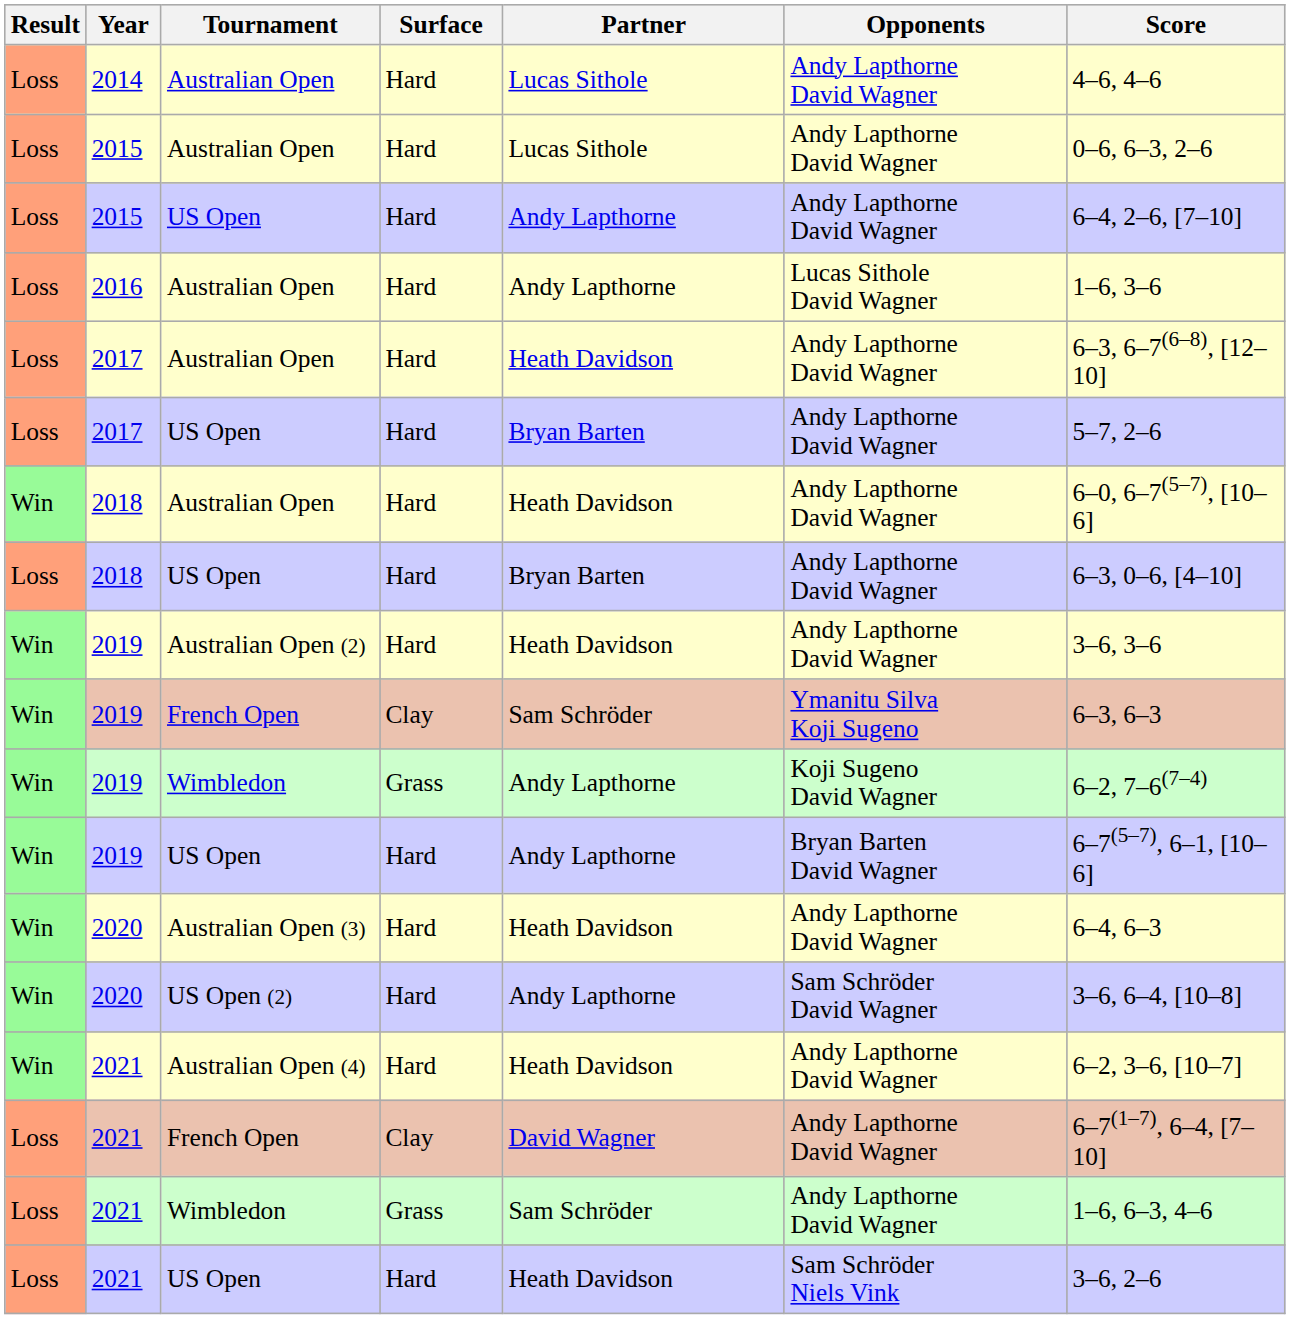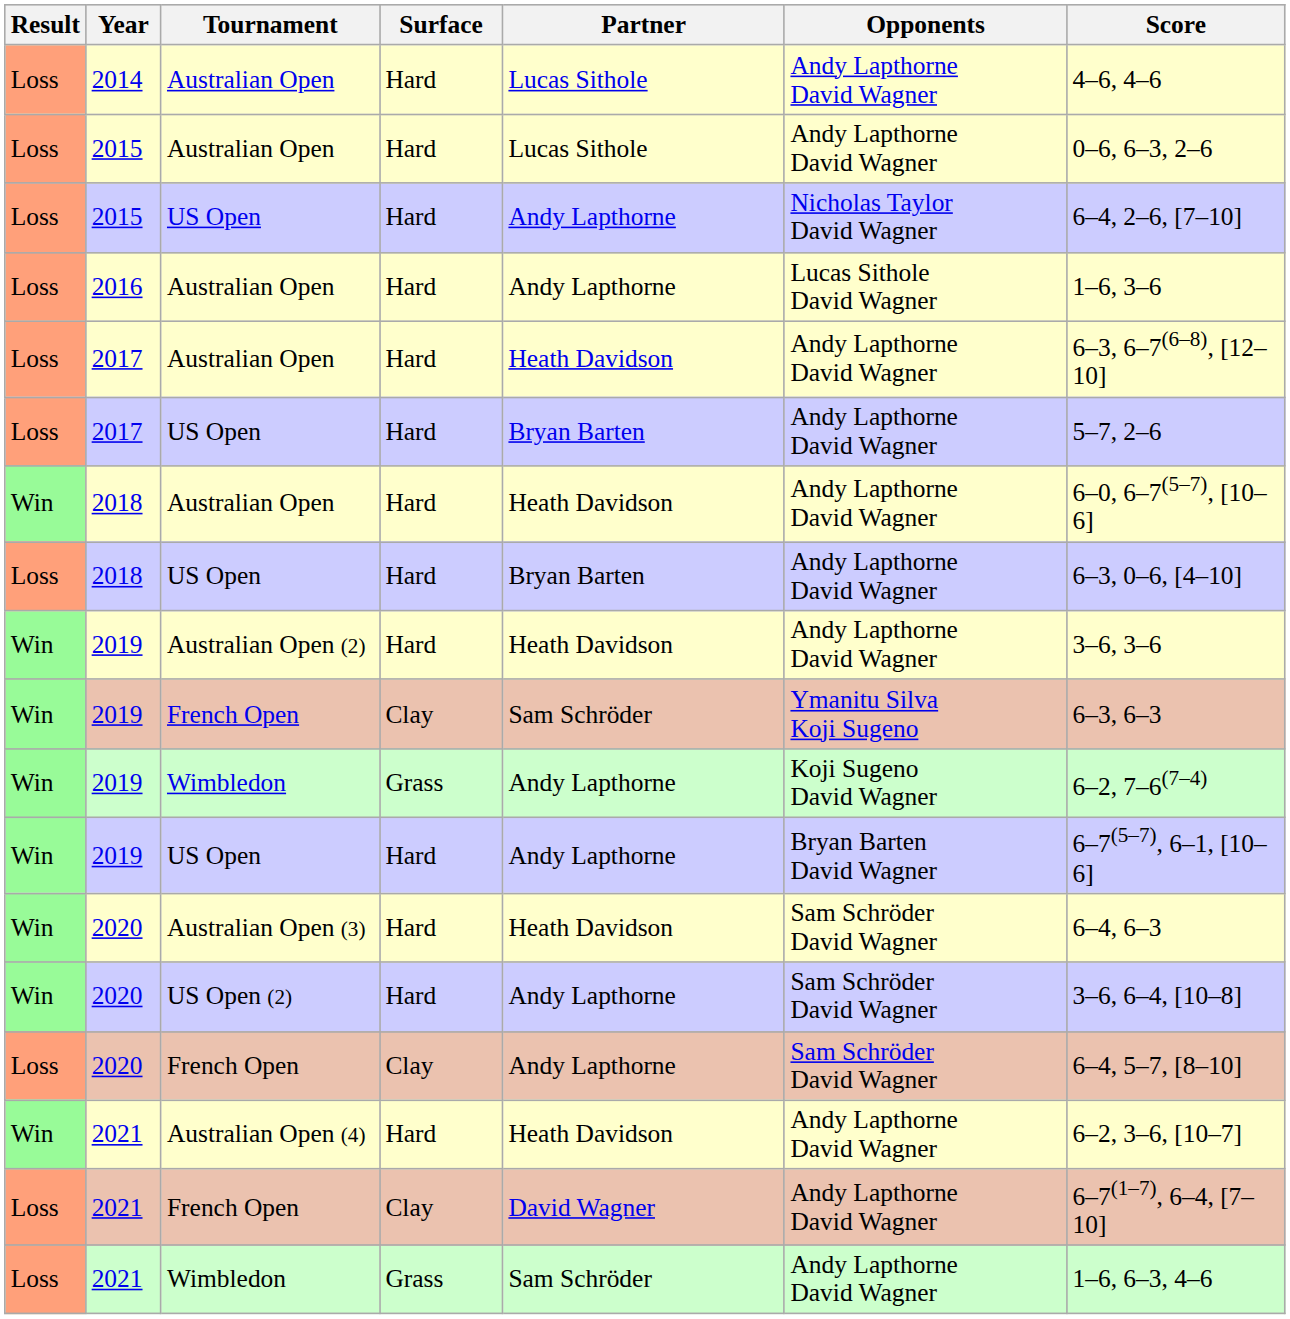2015 / US Open | Opponents: Andy Lapthorne David Wagner -> Nicholas Taylor David Wagner
2020 / Australian Open (3) | Opponents: Andy Lapthorne David Wagner -> Sam Schröder David Wagner
+ row: Loss | 2020 | French Open | Clay | Andy Lapthorne | Sam Schröder David Wagner | 6–4, 5–7, [8–10]
- row: Loss | 2021 | US Open | Hard | Heath Davidson | Sam Schröder Niels Vink | 3–6, 2–6
